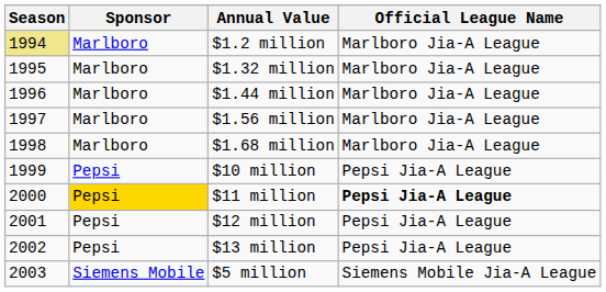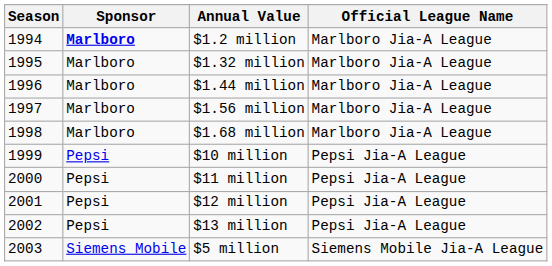$1.2 million | Season: khaki background -> no background
$1.2 million | Sponsor: normal -> bold
$11 million | Sponsor: gold background -> no background
$11 million | Official League Name: bold -> normal
